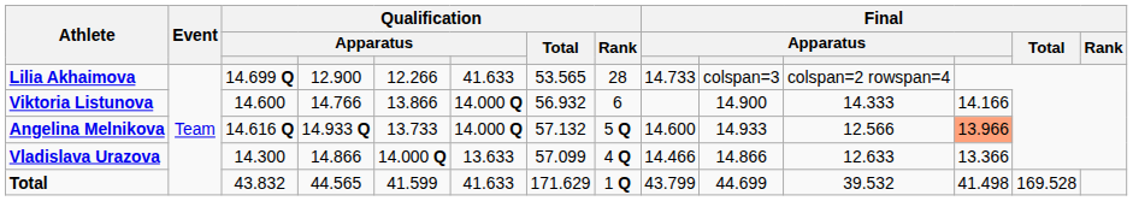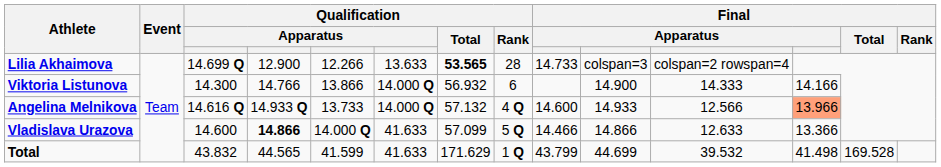Lilia Akhaimova | column 6: 41.633 -> 13.633
Lilia Akhaimova | Qualification / Total: normal -> bold
Viktoria Listunova | column 3: 14.600 -> 14.300
Angelina Melnikova | Qualification / Rank: 5 Q -> 4 Q
Vladislava Urazova | column 3: 14.300 -> 14.600
Vladislava Urazova | column 4: normal -> bold
Vladislava Urazova | column 6: 13.633 -> 41.633
Vladislava Urazova | Qualification / Rank: 4 Q -> 5 Q
